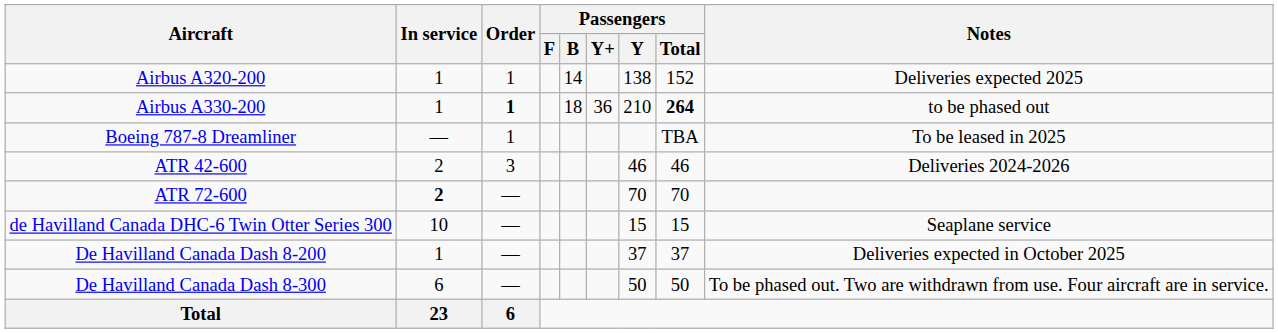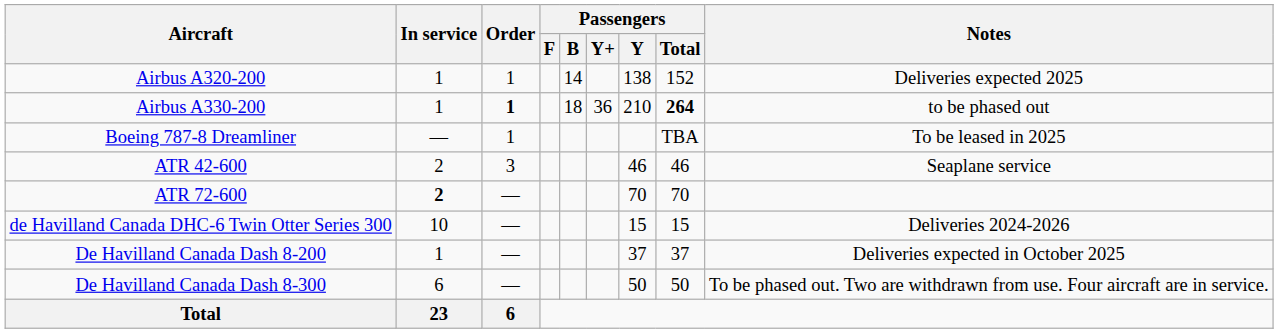ATR 42-600 | Notes: Deliveries 2024-2026 -> Seaplane service
de Havilland Canada DHC-6 Twin Otter Series 300 | Notes: Seaplane service -> Deliveries 2024-2026
